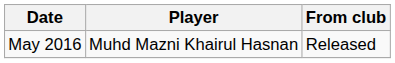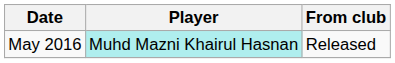May 2016 | Player: no background -> paleturquoise background
